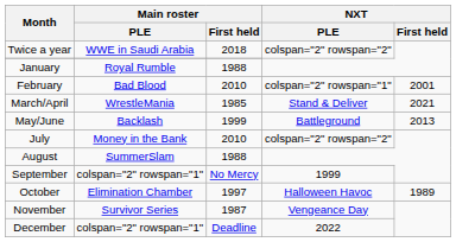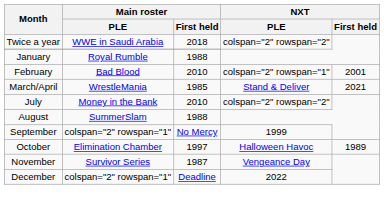- row: May/June | Backlash | 1999 | Battleground | 2013
